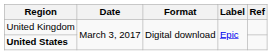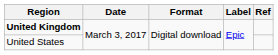United Kingdom | Region: normal -> bold
United States | Region: bold -> normal
